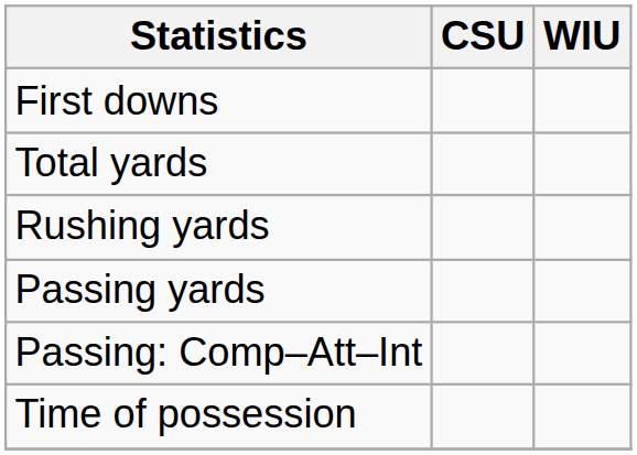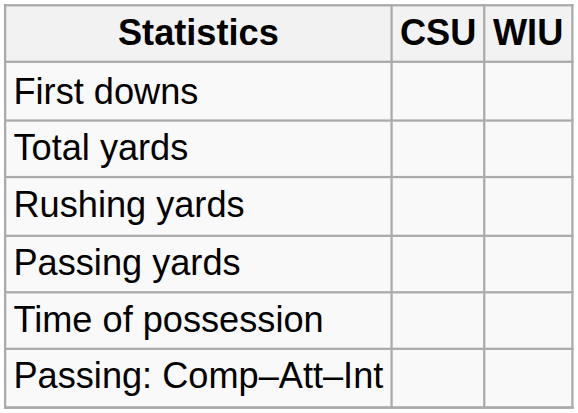rows swapped: Passing: Comp–Att–Int <-> Time of possession
